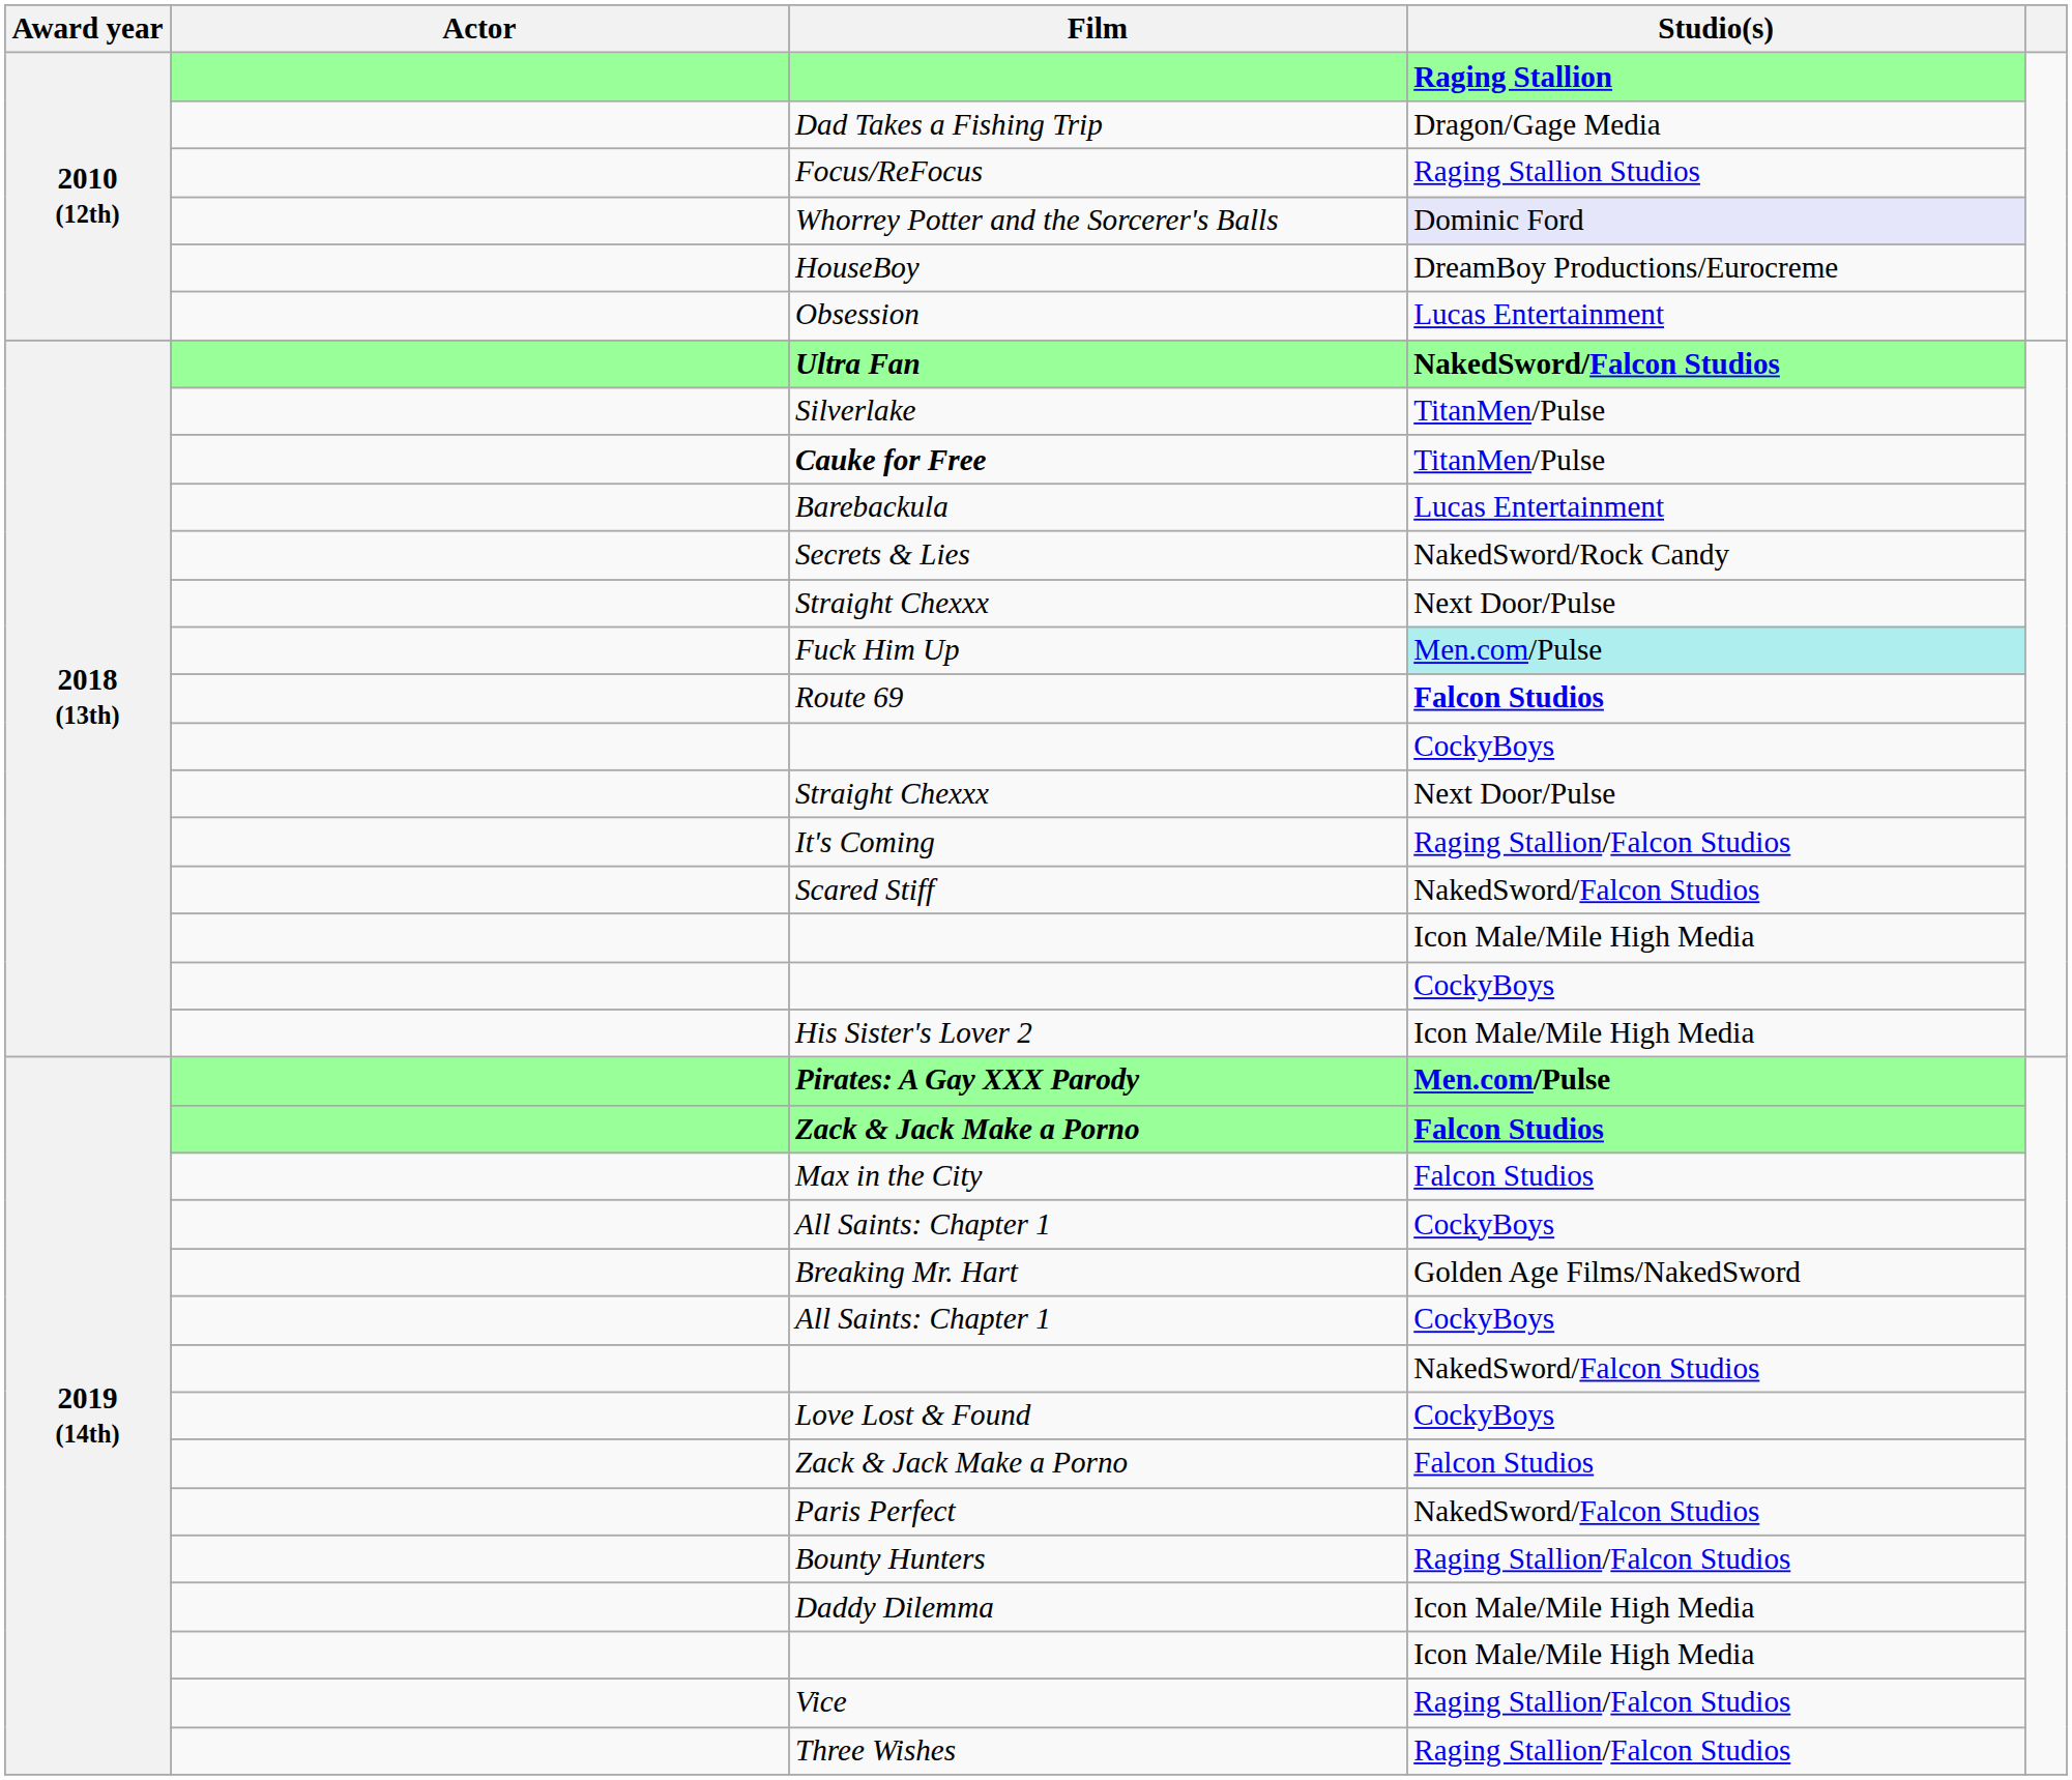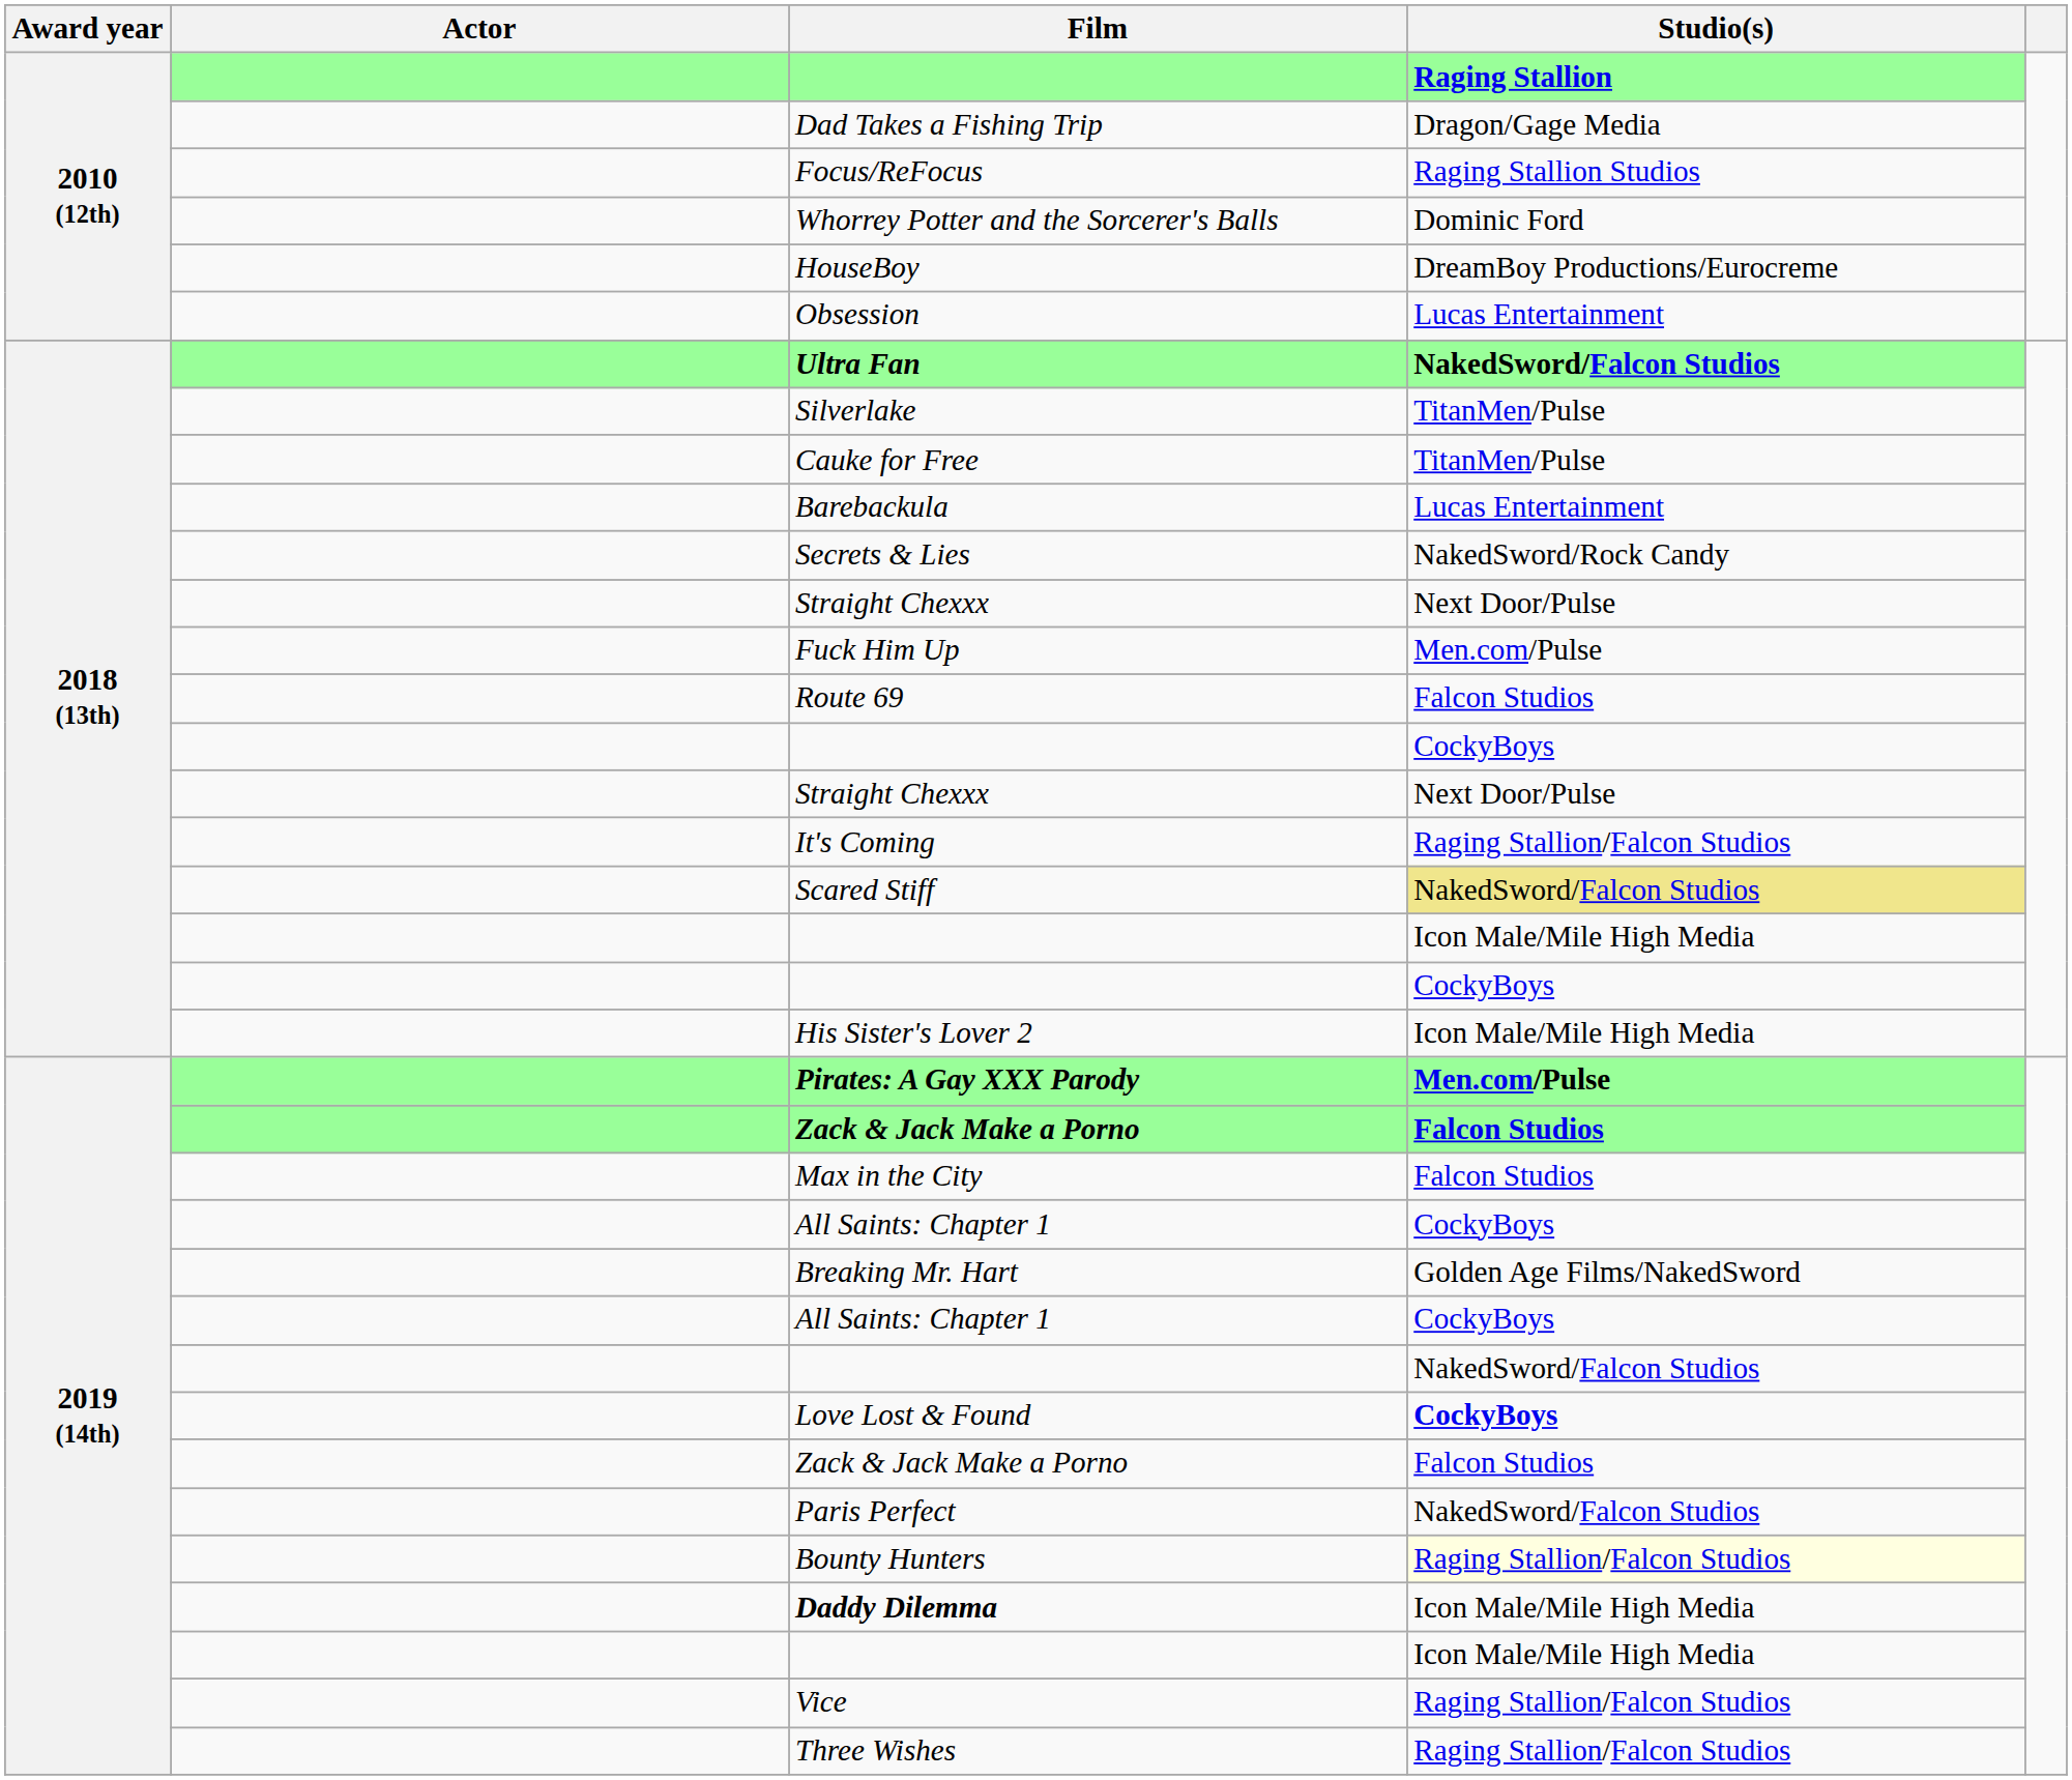Whorrey Potter and the Sorcerer's Balls | Studio(s): lavender background -> no background
Cauke for Free | Film: bold -> normal
Fuck Him Up | Studio(s): paleturquoise background -> no background
Route 69 | Studio(s): bold -> normal
Scared Stiff | Studio(s): no background -> khaki background
Love Lost & Found | Studio(s): normal -> bold
Bounty Hunters | Studio(s): no background -> lightyellow background
Daddy Dilemma | Film: normal -> bold
